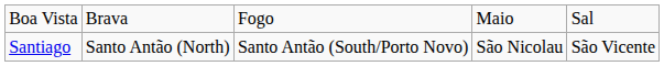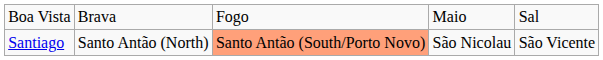Santiago | column 3: no background -> lightsalmon background
